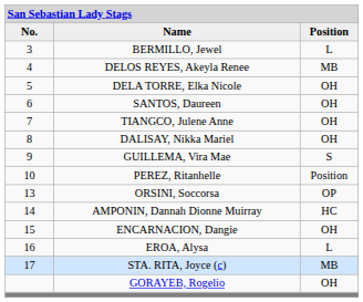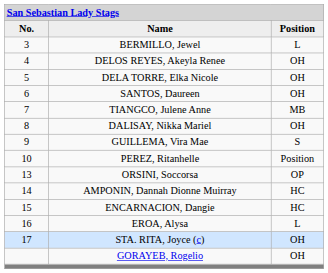DELOS REYES, Akeyla Renee | column 3: MB -> OH
TIANGCO, Julene Anne | column 3: OH -> MB
ENCARNACION, Dangie | column 3: OH -> HC
STA. RITA, Joyce (c) | column 3: MB -> OH
